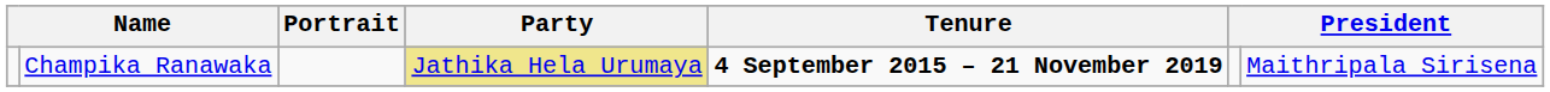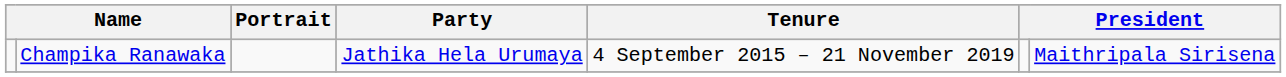Champika Ranawaka | Party: khaki background -> no background
Champika Ranawaka | Tenure: bold -> normal
